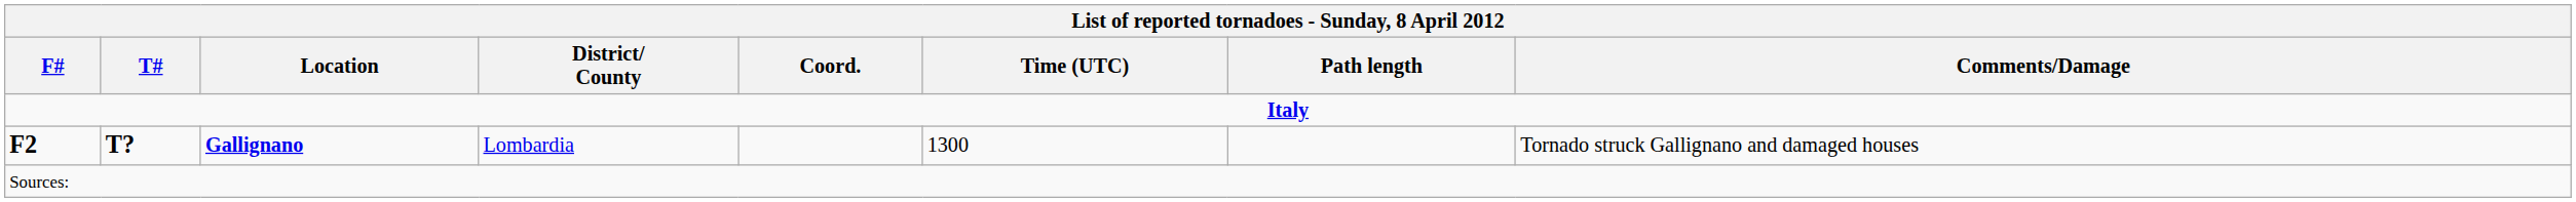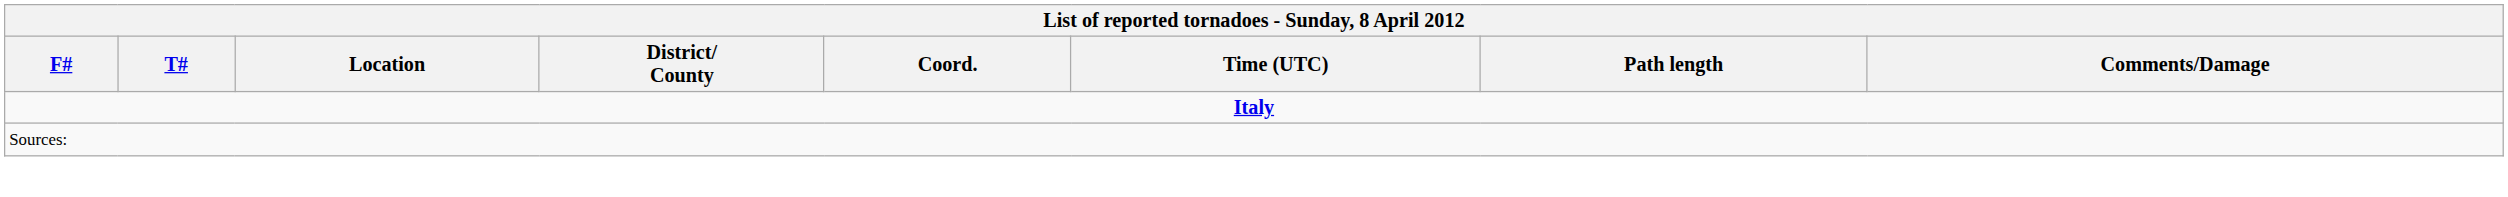- row: F2 | T? | Gallignano | Lombardia | 1300 | Tornado struck Gallignano and damaged houses
